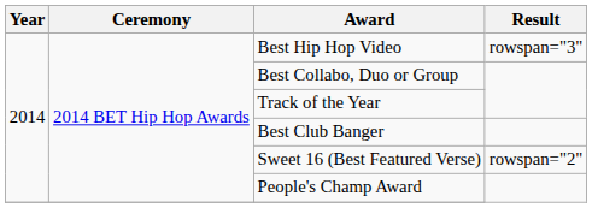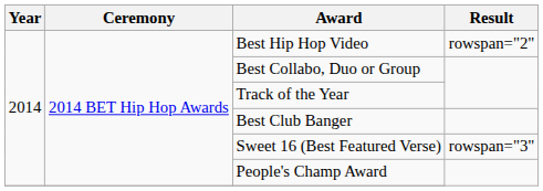Best Hip Hop Video | Result: rowspan="3" -> rowspan="2"
Sweet 16 (Best Featured Verse) | Result: rowspan="2" -> rowspan="3"
